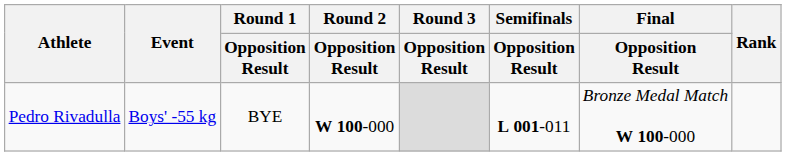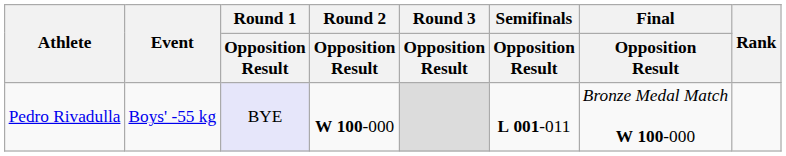Pedro Rivadulla | Round 1 / Opposition Result: no background -> lavender background
